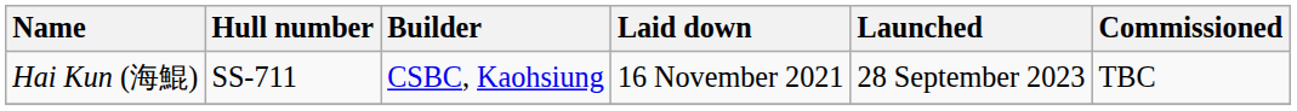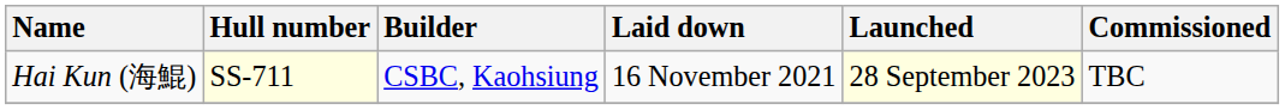Hai Kun (海鯤) | Hull number: no background -> lightyellow background
Hai Kun (海鯤) | Launched: no background -> lightyellow background
